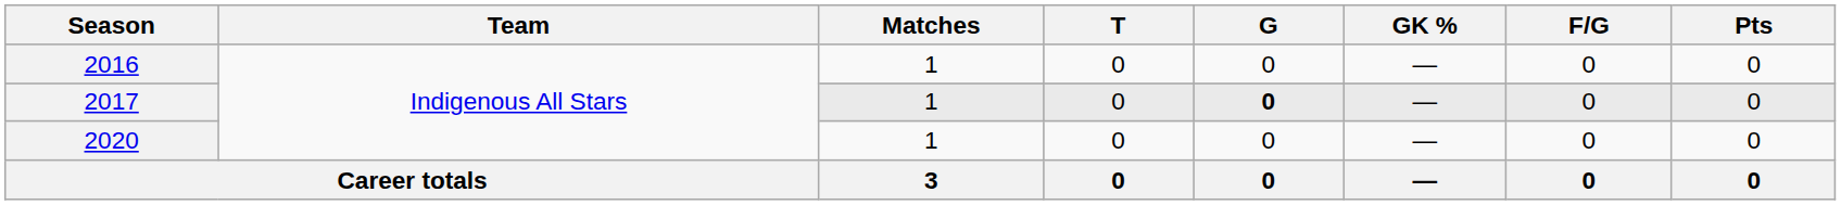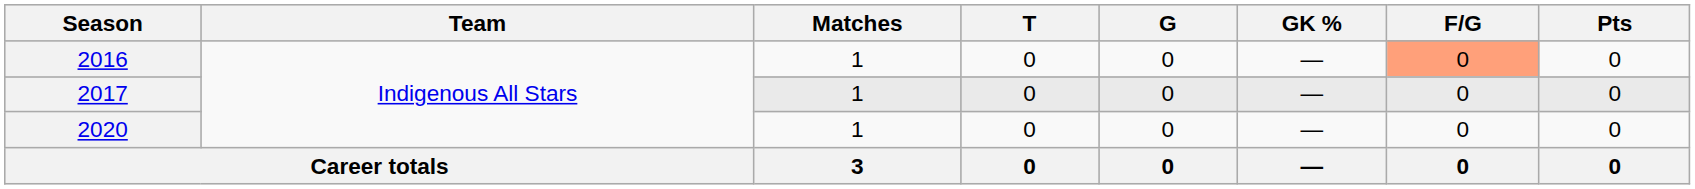row 2 | F/G: no background -> lightsalmon background
row 3 | G: bold -> normal
